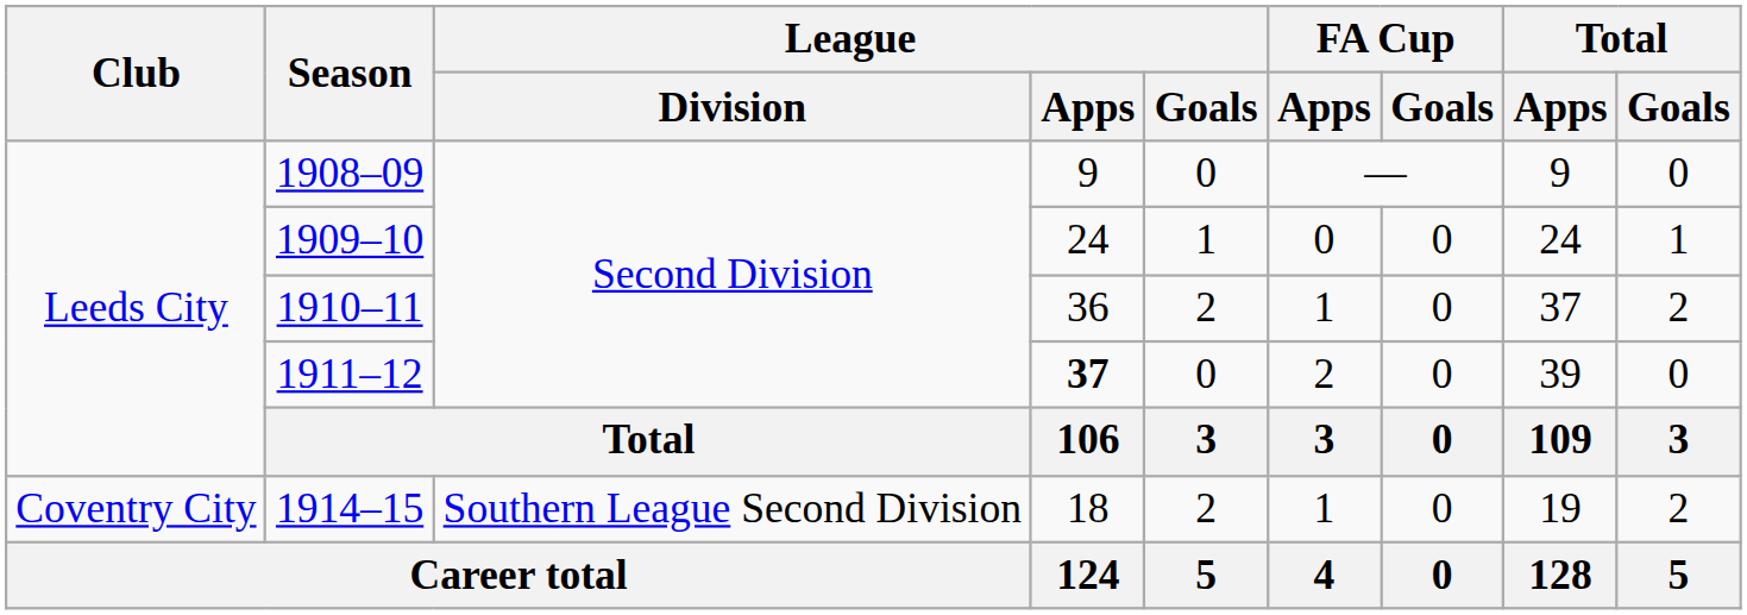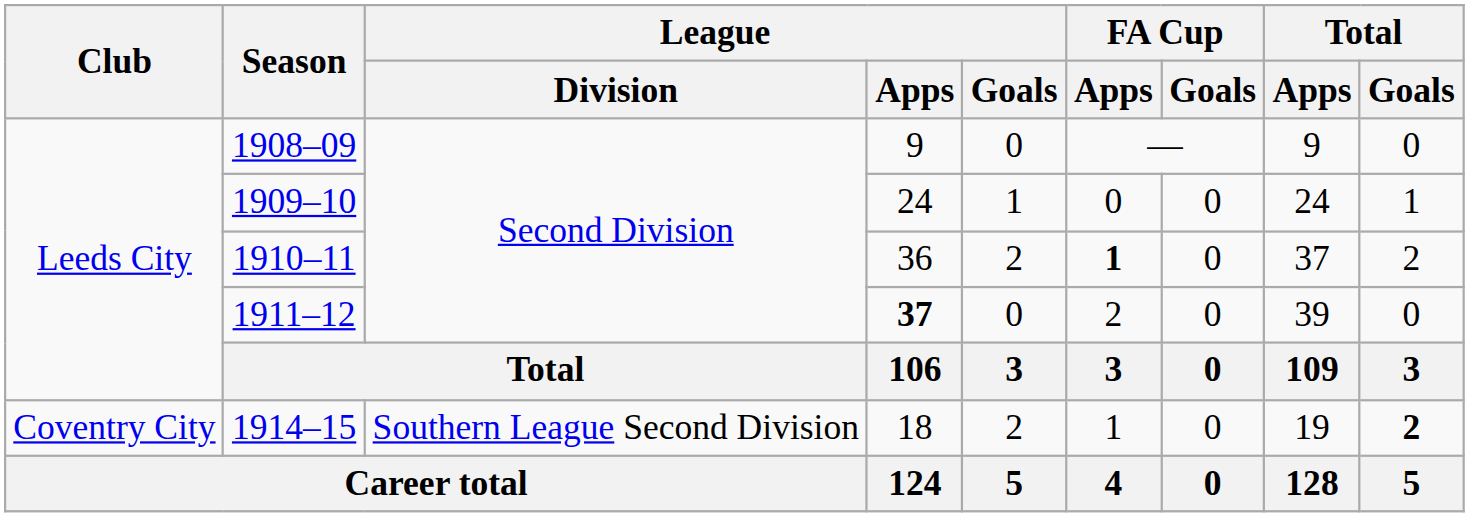1910–11 | FA Cup / Apps: normal -> bold
1914–15 | Total / Goals: normal -> bold
